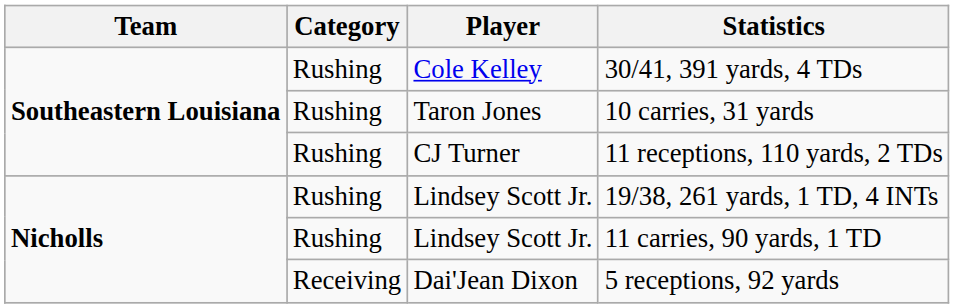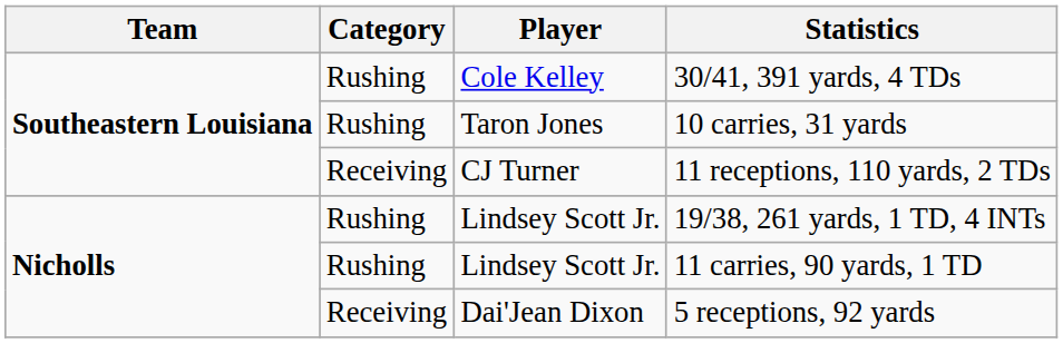11 receptions, 110 yards, 2 TDs | Category: Rushing -> Receiving
